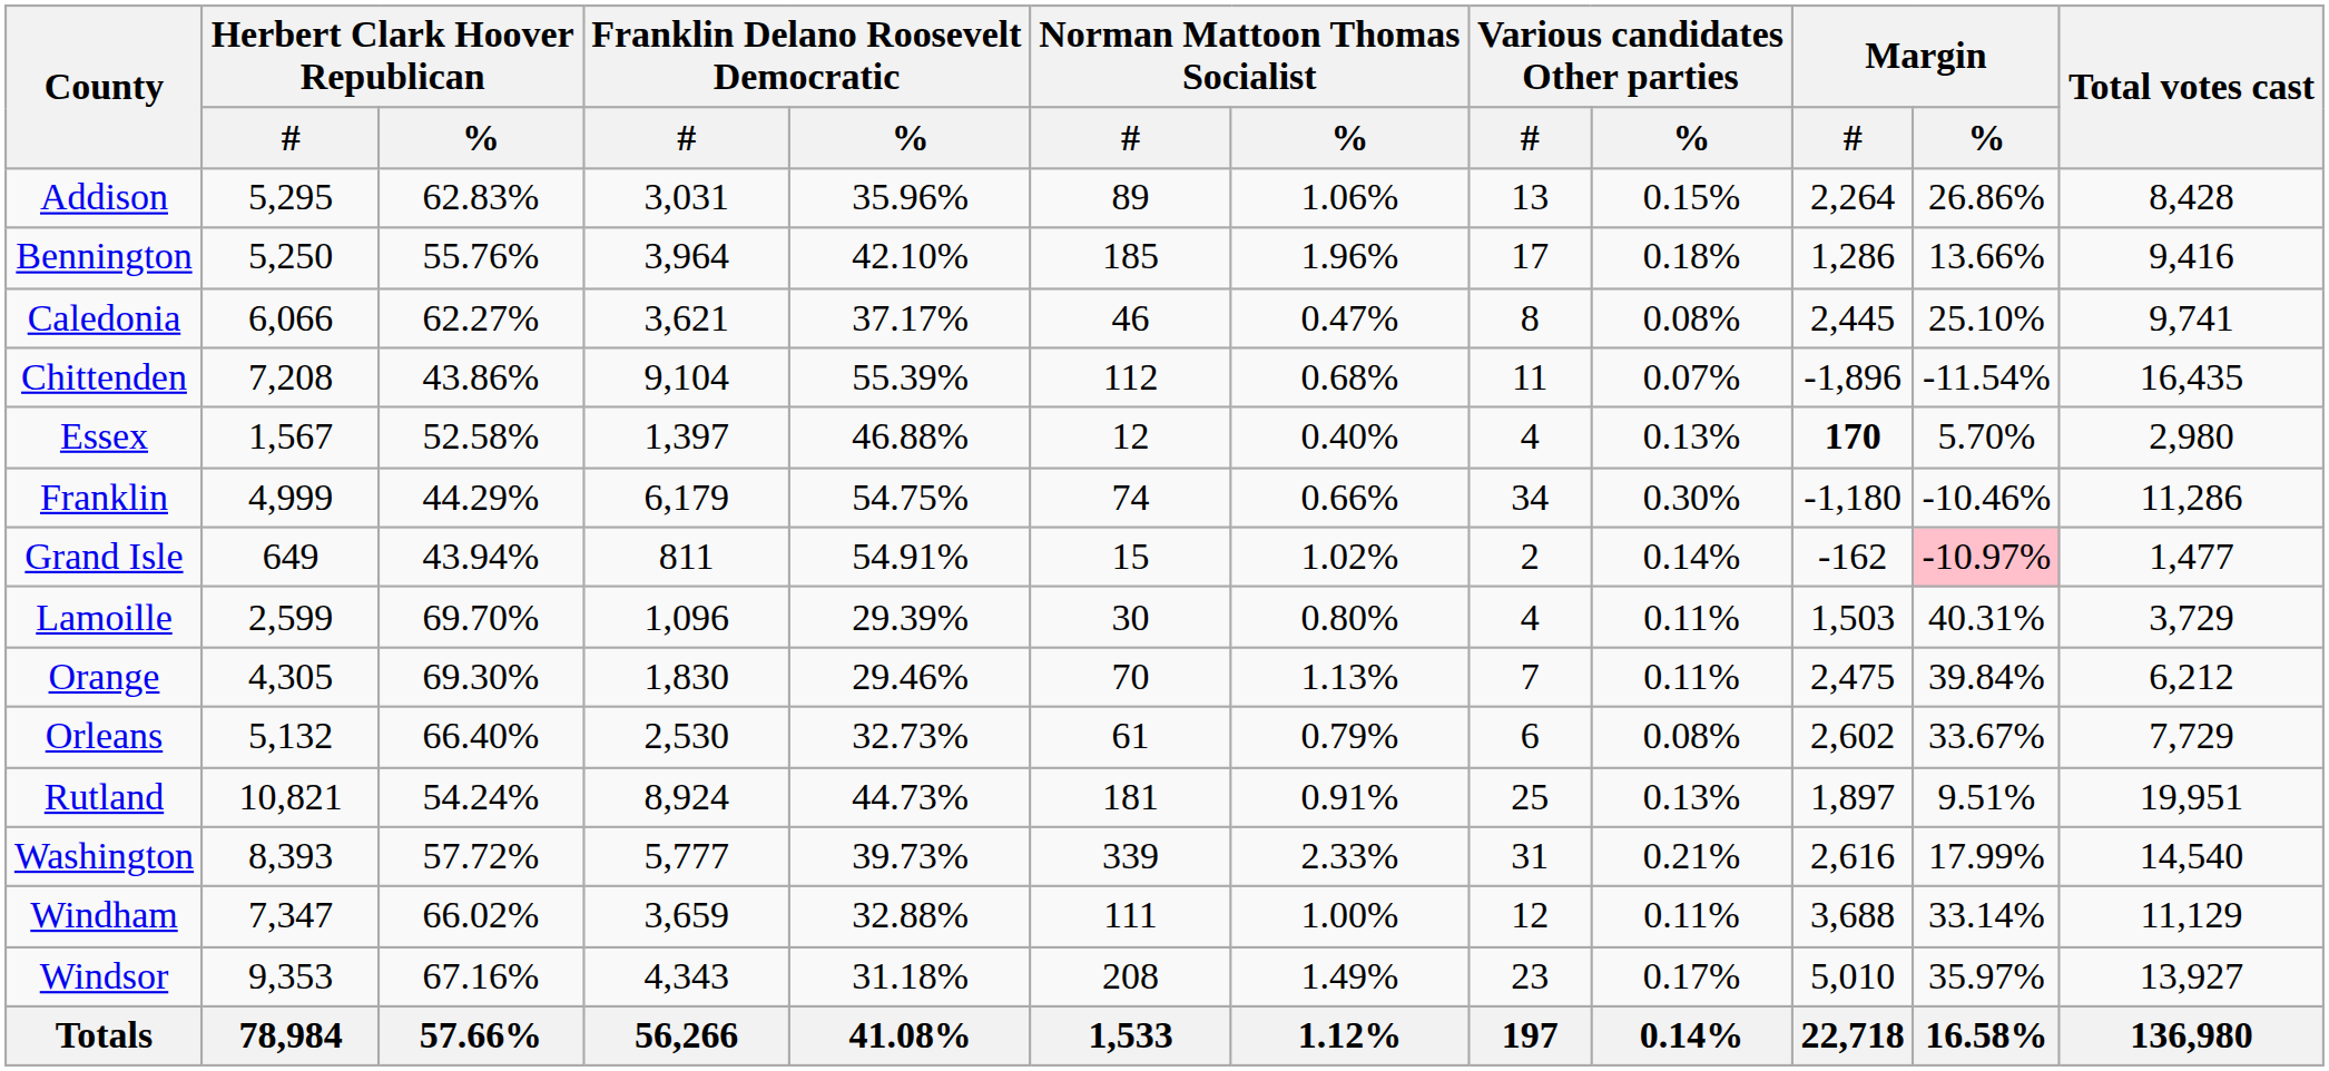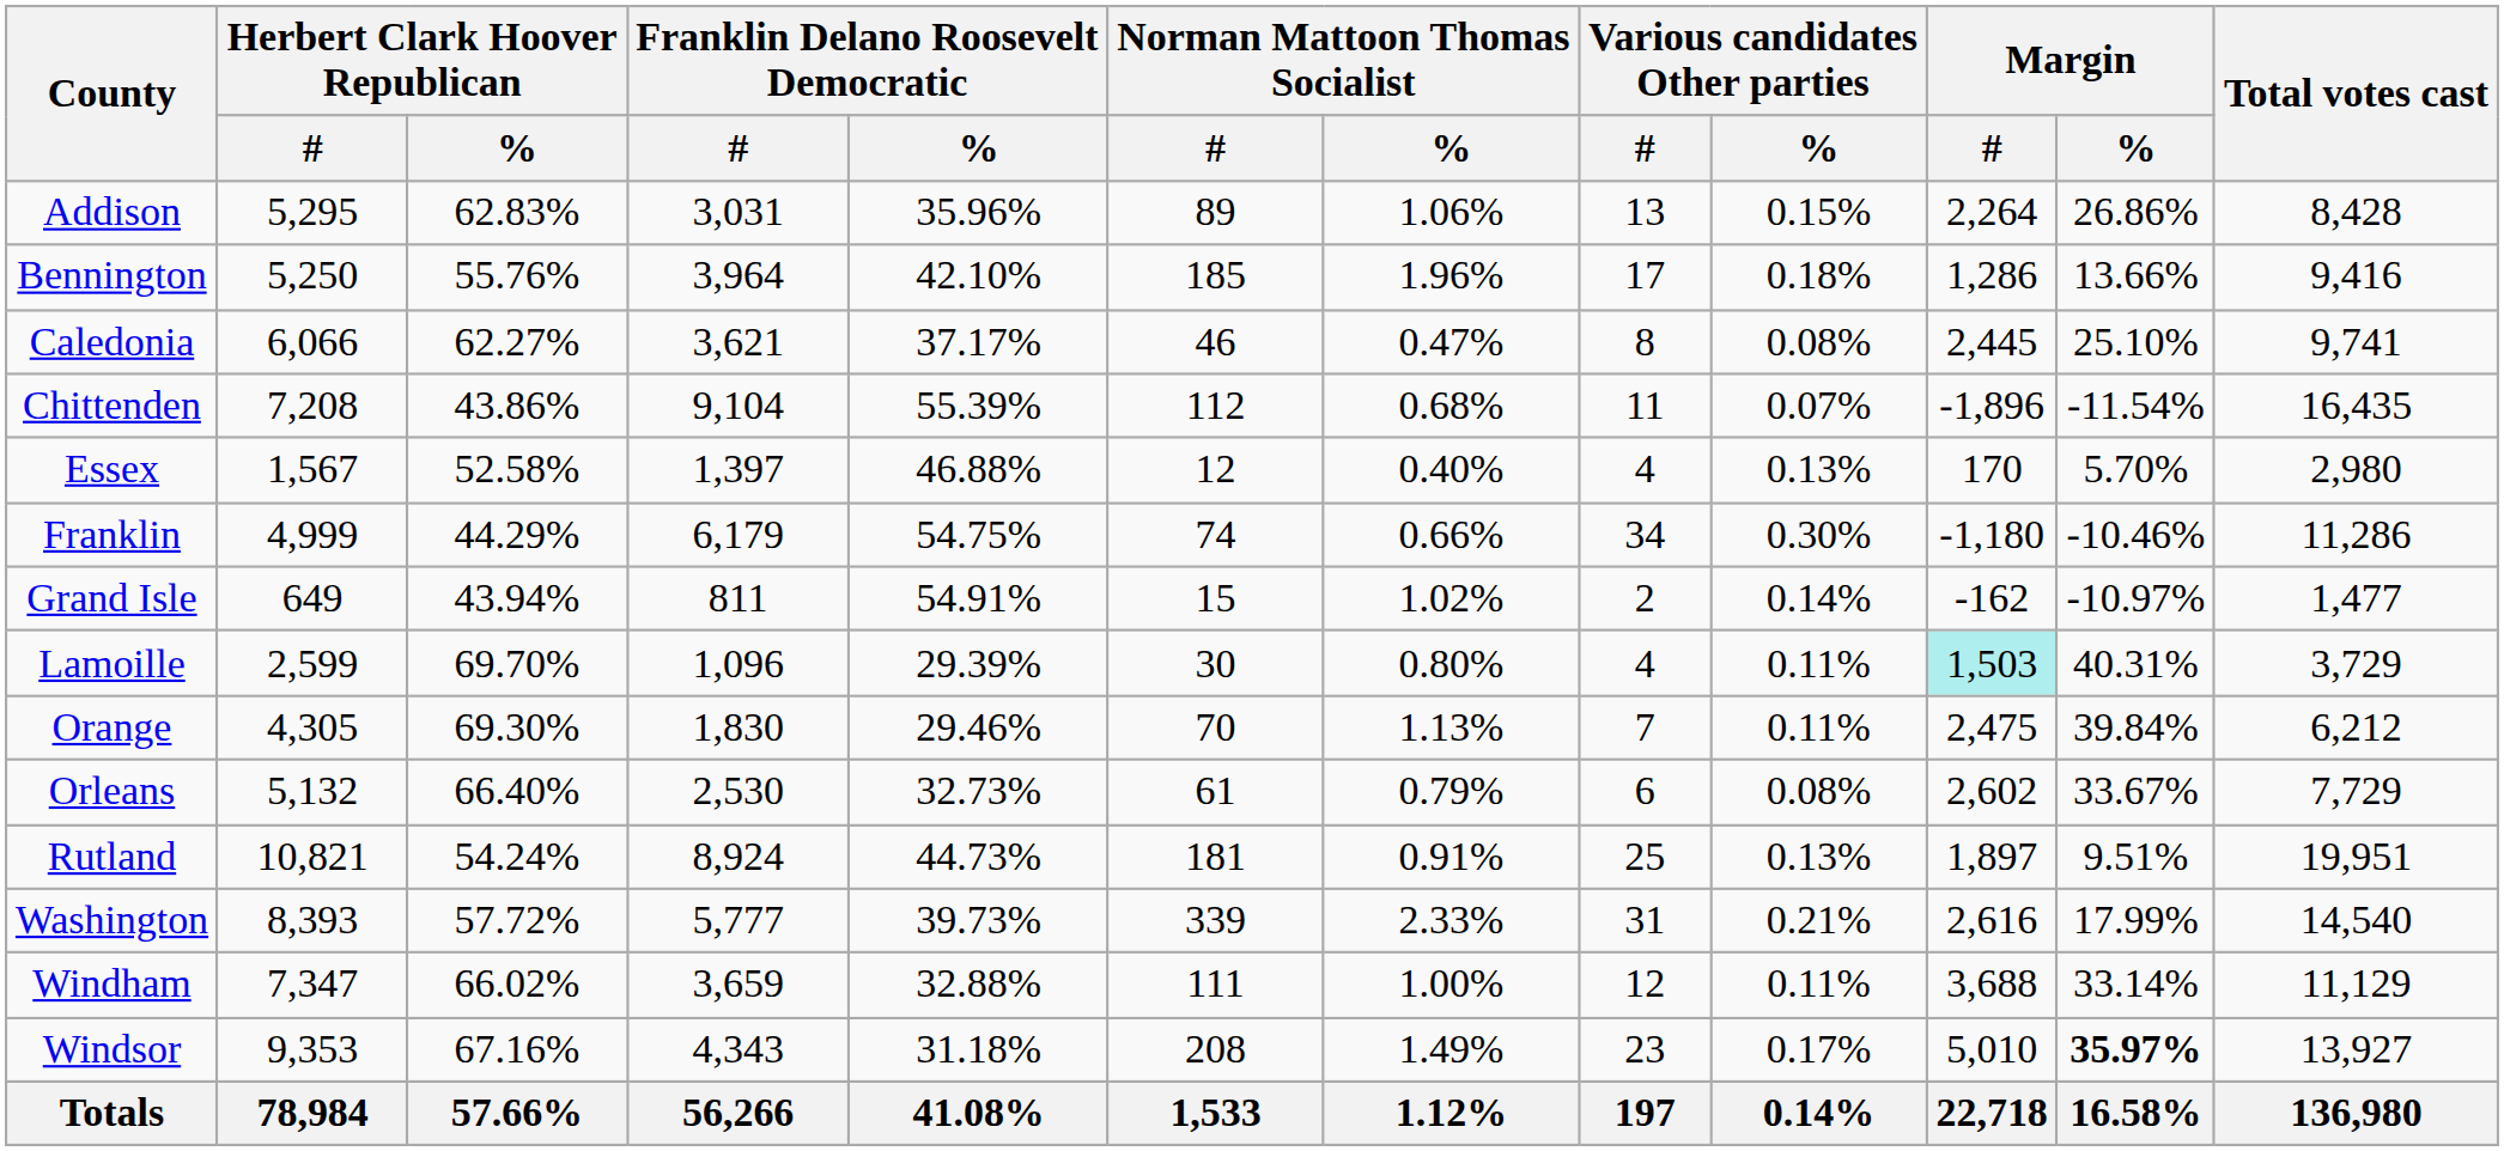Essex | Margin / #: bold -> normal
Grand Isle | Margin / %: pink background -> no background
Lamoille | Margin / #: no background -> paleturquoise background
Windsor | Margin / %: normal -> bold
